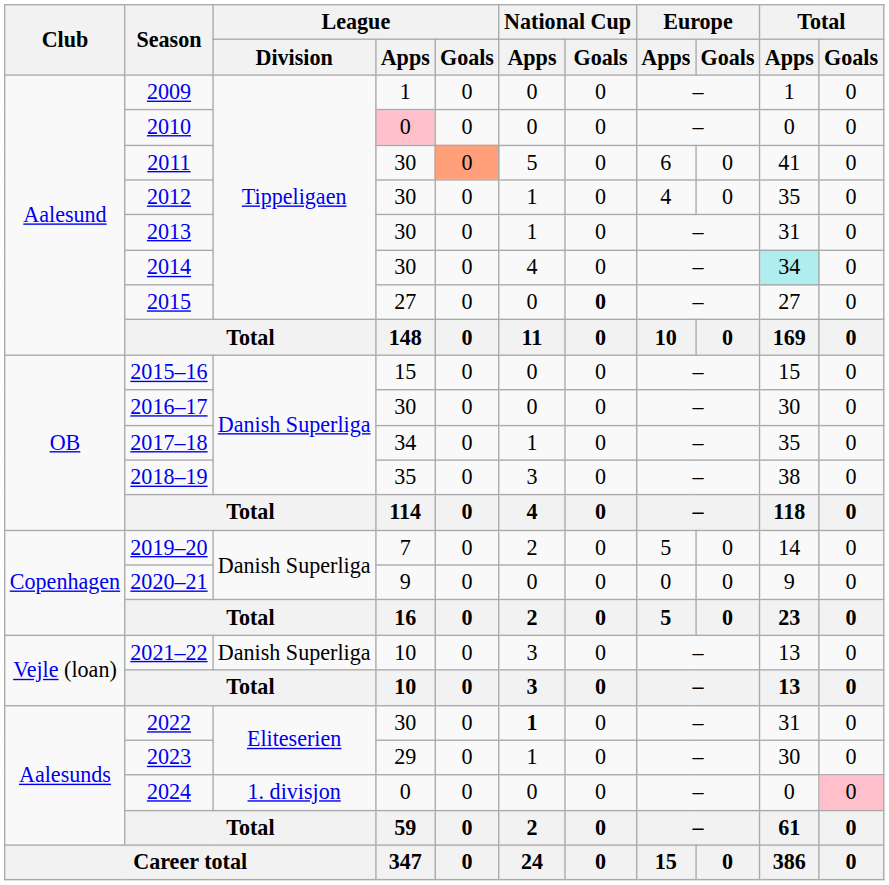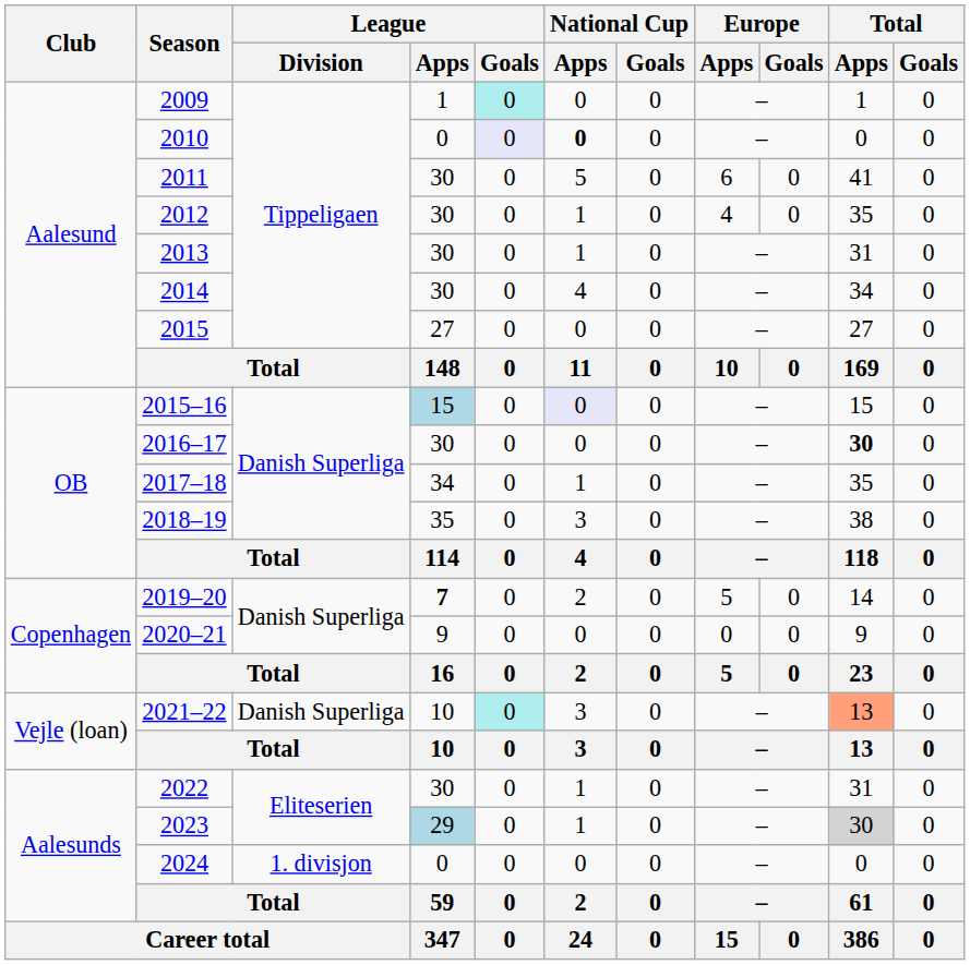2009 | League / Goals: no background -> paleturquoise background
2010 | League / Apps: pink background -> no background
2010 | League / Goals: no background -> lavender background
2010 | National Cup / Apps: normal -> bold
2011 | League / Goals: lightsalmon background -> no background
2014 | Total / Apps: paleturquoise background -> no background
2015 | National Cup / Goals: bold -> normal
2015–16 | League / Apps: no background -> lightblue background
2015–16 | National Cup / Apps: no background -> lavender background
2016–17 | Total / Apps: normal -> bold
2019–20 | League / Apps: normal -> bold
2021–22 | League / Goals: no background -> paleturquoise background
2021–22 | Total / Apps: no background -> lightsalmon background
2022 | National Cup / Apps: bold -> normal
2023 | League / Apps: no background -> lightblue background
2023 | Total / Apps: no background -> lightgrey background
2024 | Total / Goals: pink background -> no background
